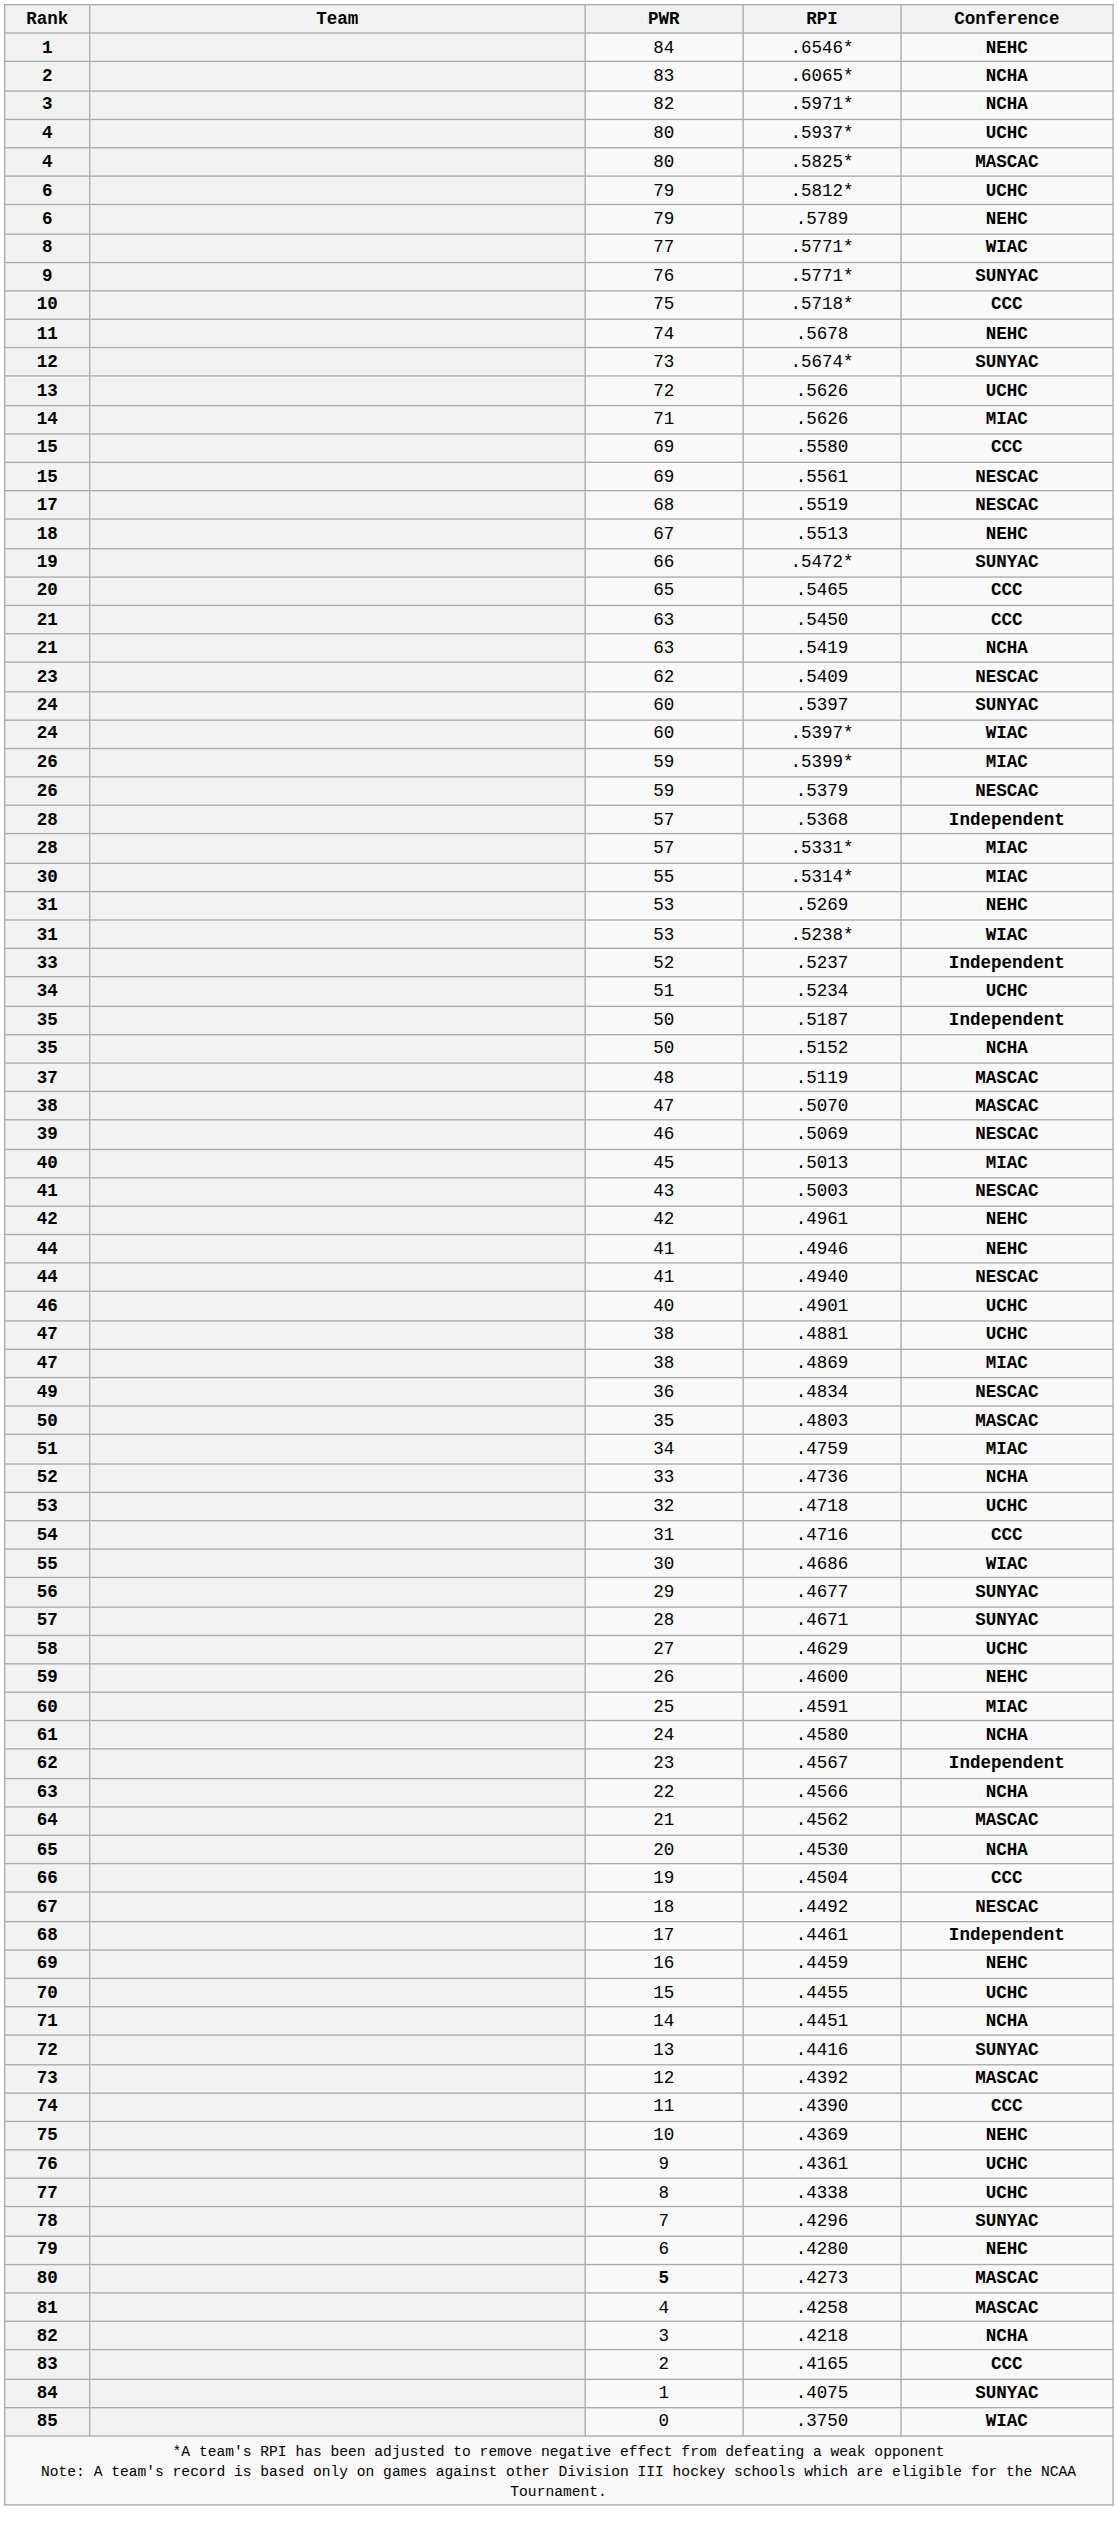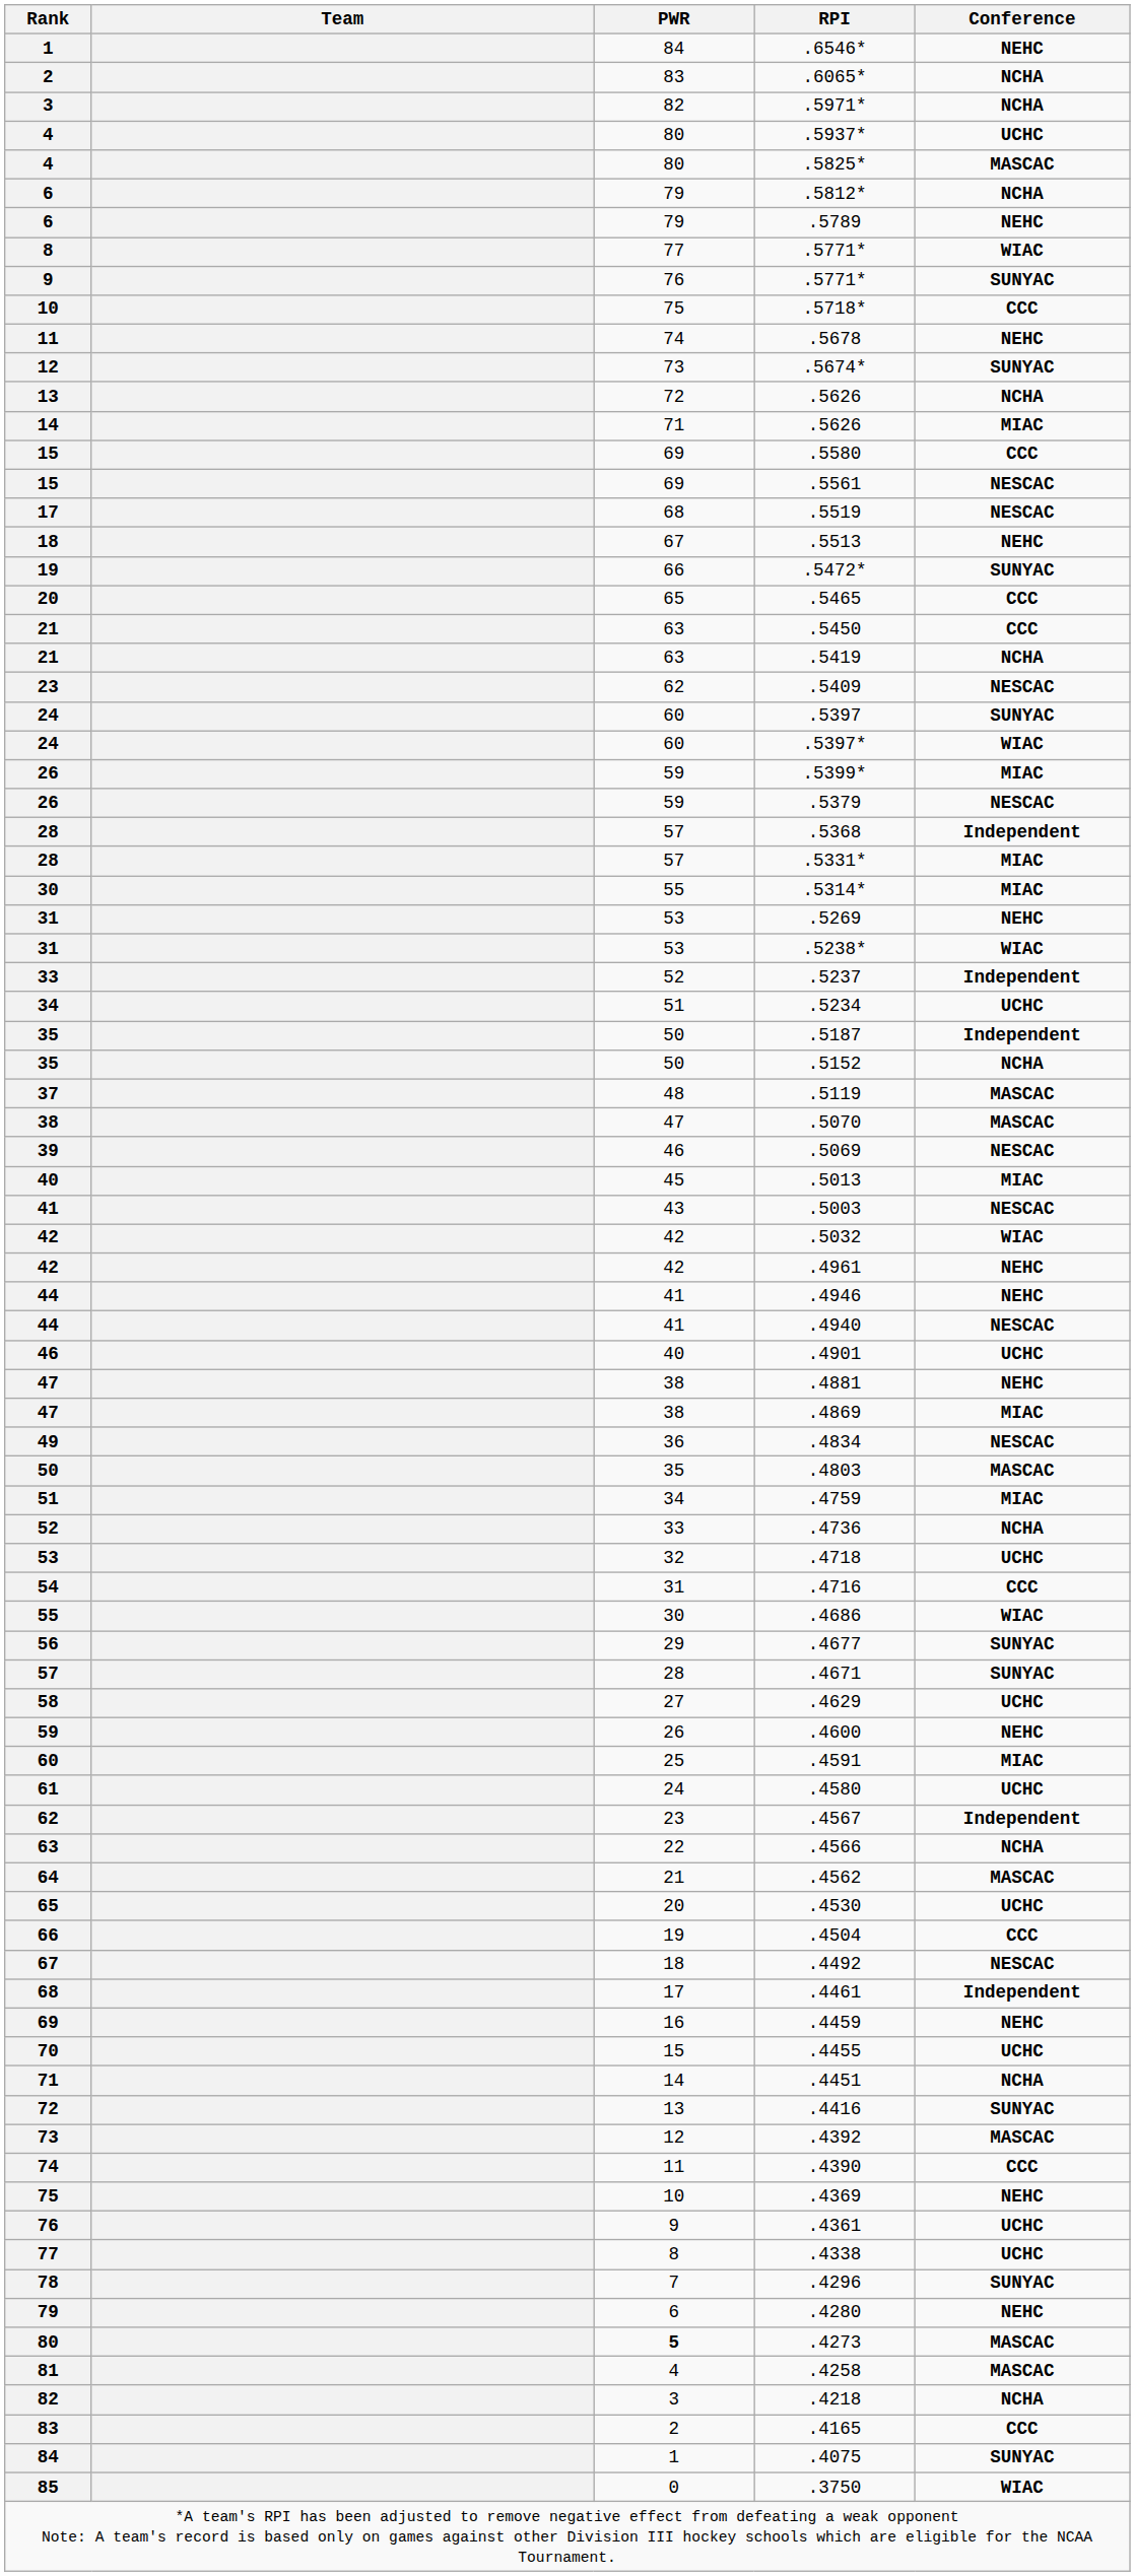.5812* | Conference: UCHC -> NCHA
13 / .5626 | Conference: UCHC -> NCHA
+ row: 42 | 42 | .5032 | WIAC
.4881 | Conference: UCHC -> NEHC
.4580 | Conference: NCHA -> UCHC
.4530 | Conference: NCHA -> UCHC
